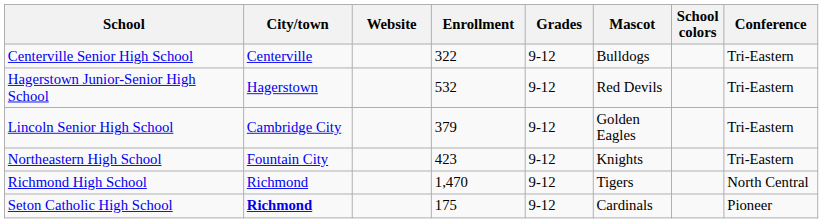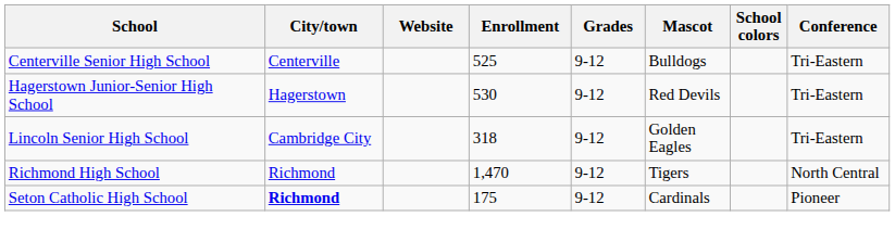Centerville Senior High School | Enrollment: 322 -> 525
Hagerstown Junior-Senior High School | Enrollment: 532 -> 530
Lincoln Senior High School | Enrollment: 379 -> 318
- row: Northeastern High School | Fountain City | 423 | 9-12 | Knights | Tri-Eastern
